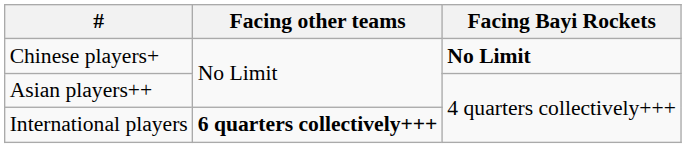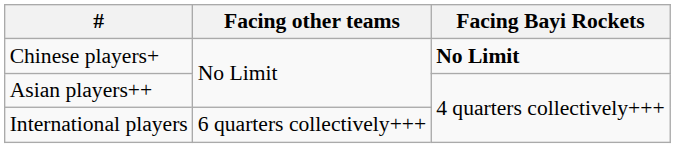International players | Facing other teams: bold -> normal
